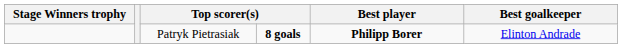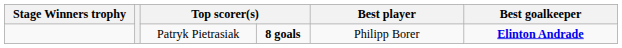Patryk Pietrasiak | Best player: bold -> normal
Patryk Pietrasiak | Best goalkeeper: normal -> bold
